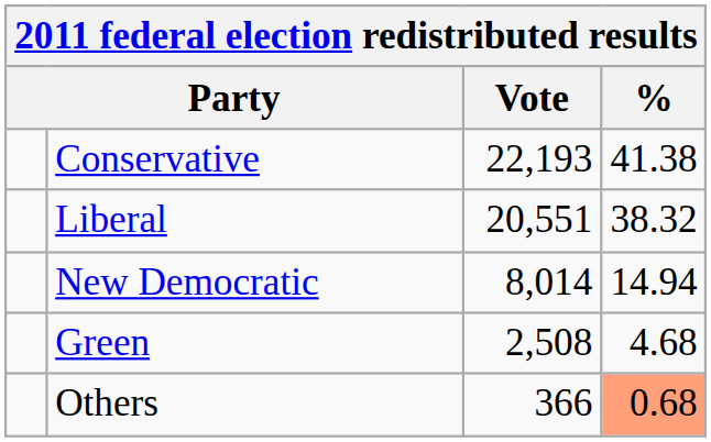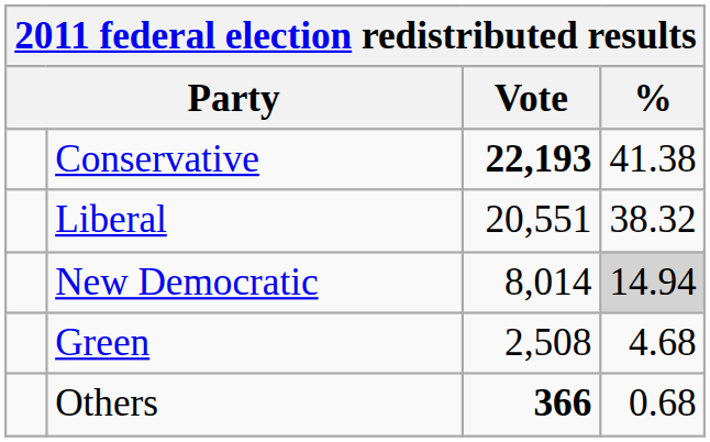Conservative | Vote: normal -> bold
New Democratic | %: no background -> lightgrey background
Others | Vote: normal -> bold
Others | %: lightsalmon background -> no background
